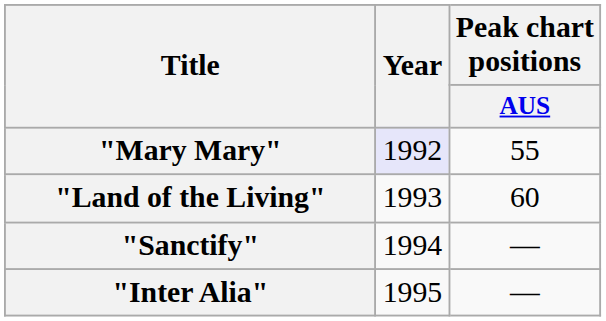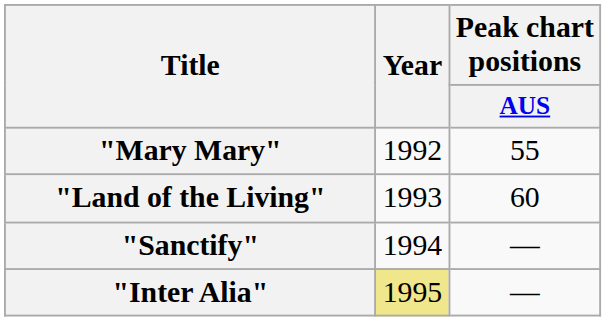"Mary Mary" | Year: lavender background -> no background
"Inter Alia" | Year: no background -> khaki background
